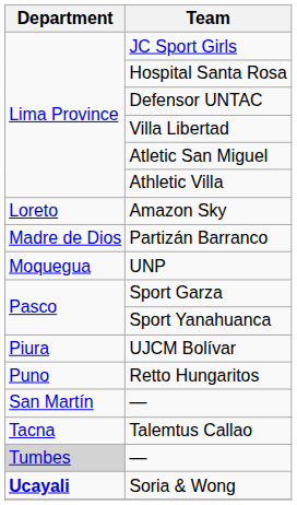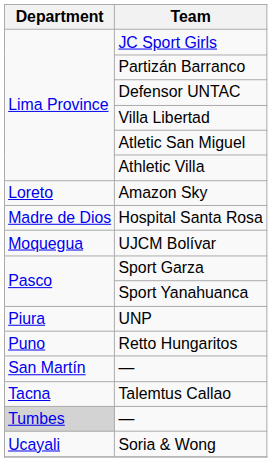row 3 | Team: Hospital Santa Rosa -> Partizán Barranco
row 9 | Team: Partizán Barranco -> Hospital Santa Rosa
row 10 | Team: UNP -> UJCM Bolívar
row 13 | Team: UJCM Bolívar -> UNP
row 18 | Department: bold -> normal
